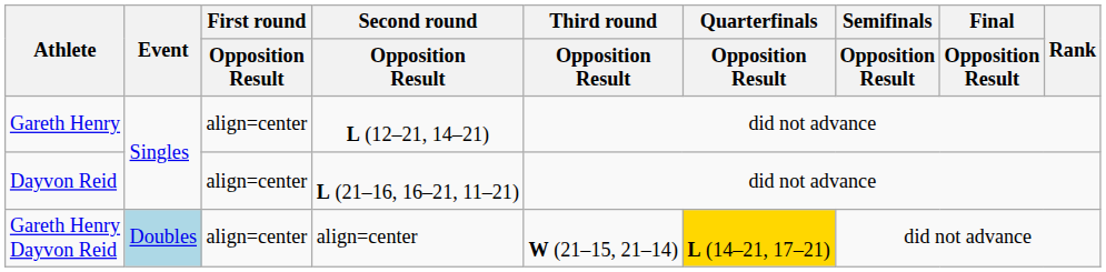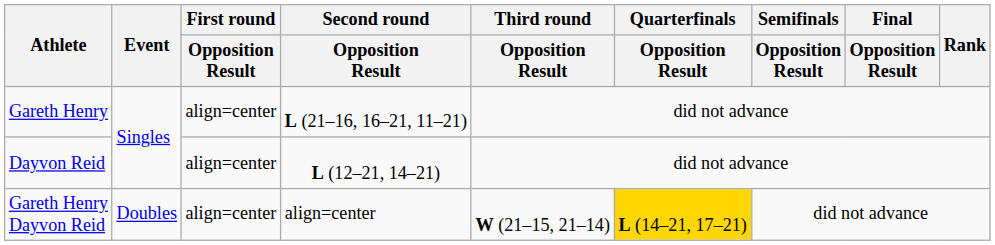Gareth Henry | Second round / Opposition Result: L (12–21, 14–21) -> L (21–16, 16–21, 11–21)
Dayvon Reid | Second round / Opposition Result: L (21–16, 16–21, 11–21) -> L (12–21, 14–21)
Gareth Henry Dayvon Reid | Event: lightblue background -> no background
